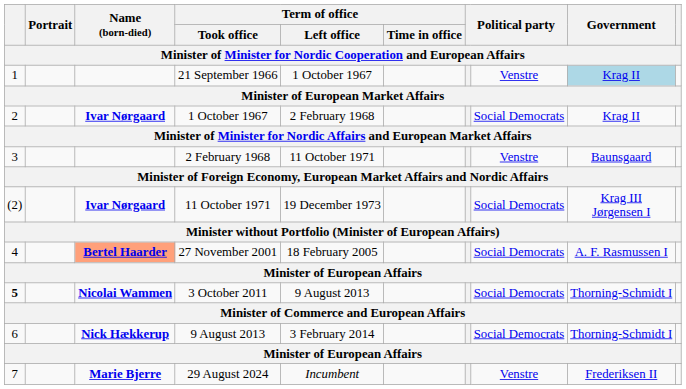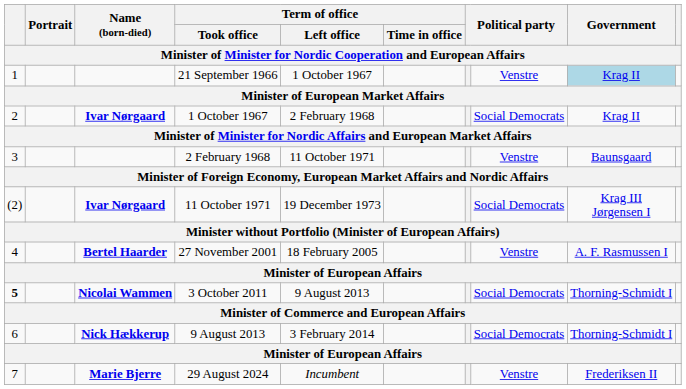27 November 2001 | Name (born-died): lightsalmon background -> no background
27 November 2001 | column 8: Social Democrats -> Venstre
